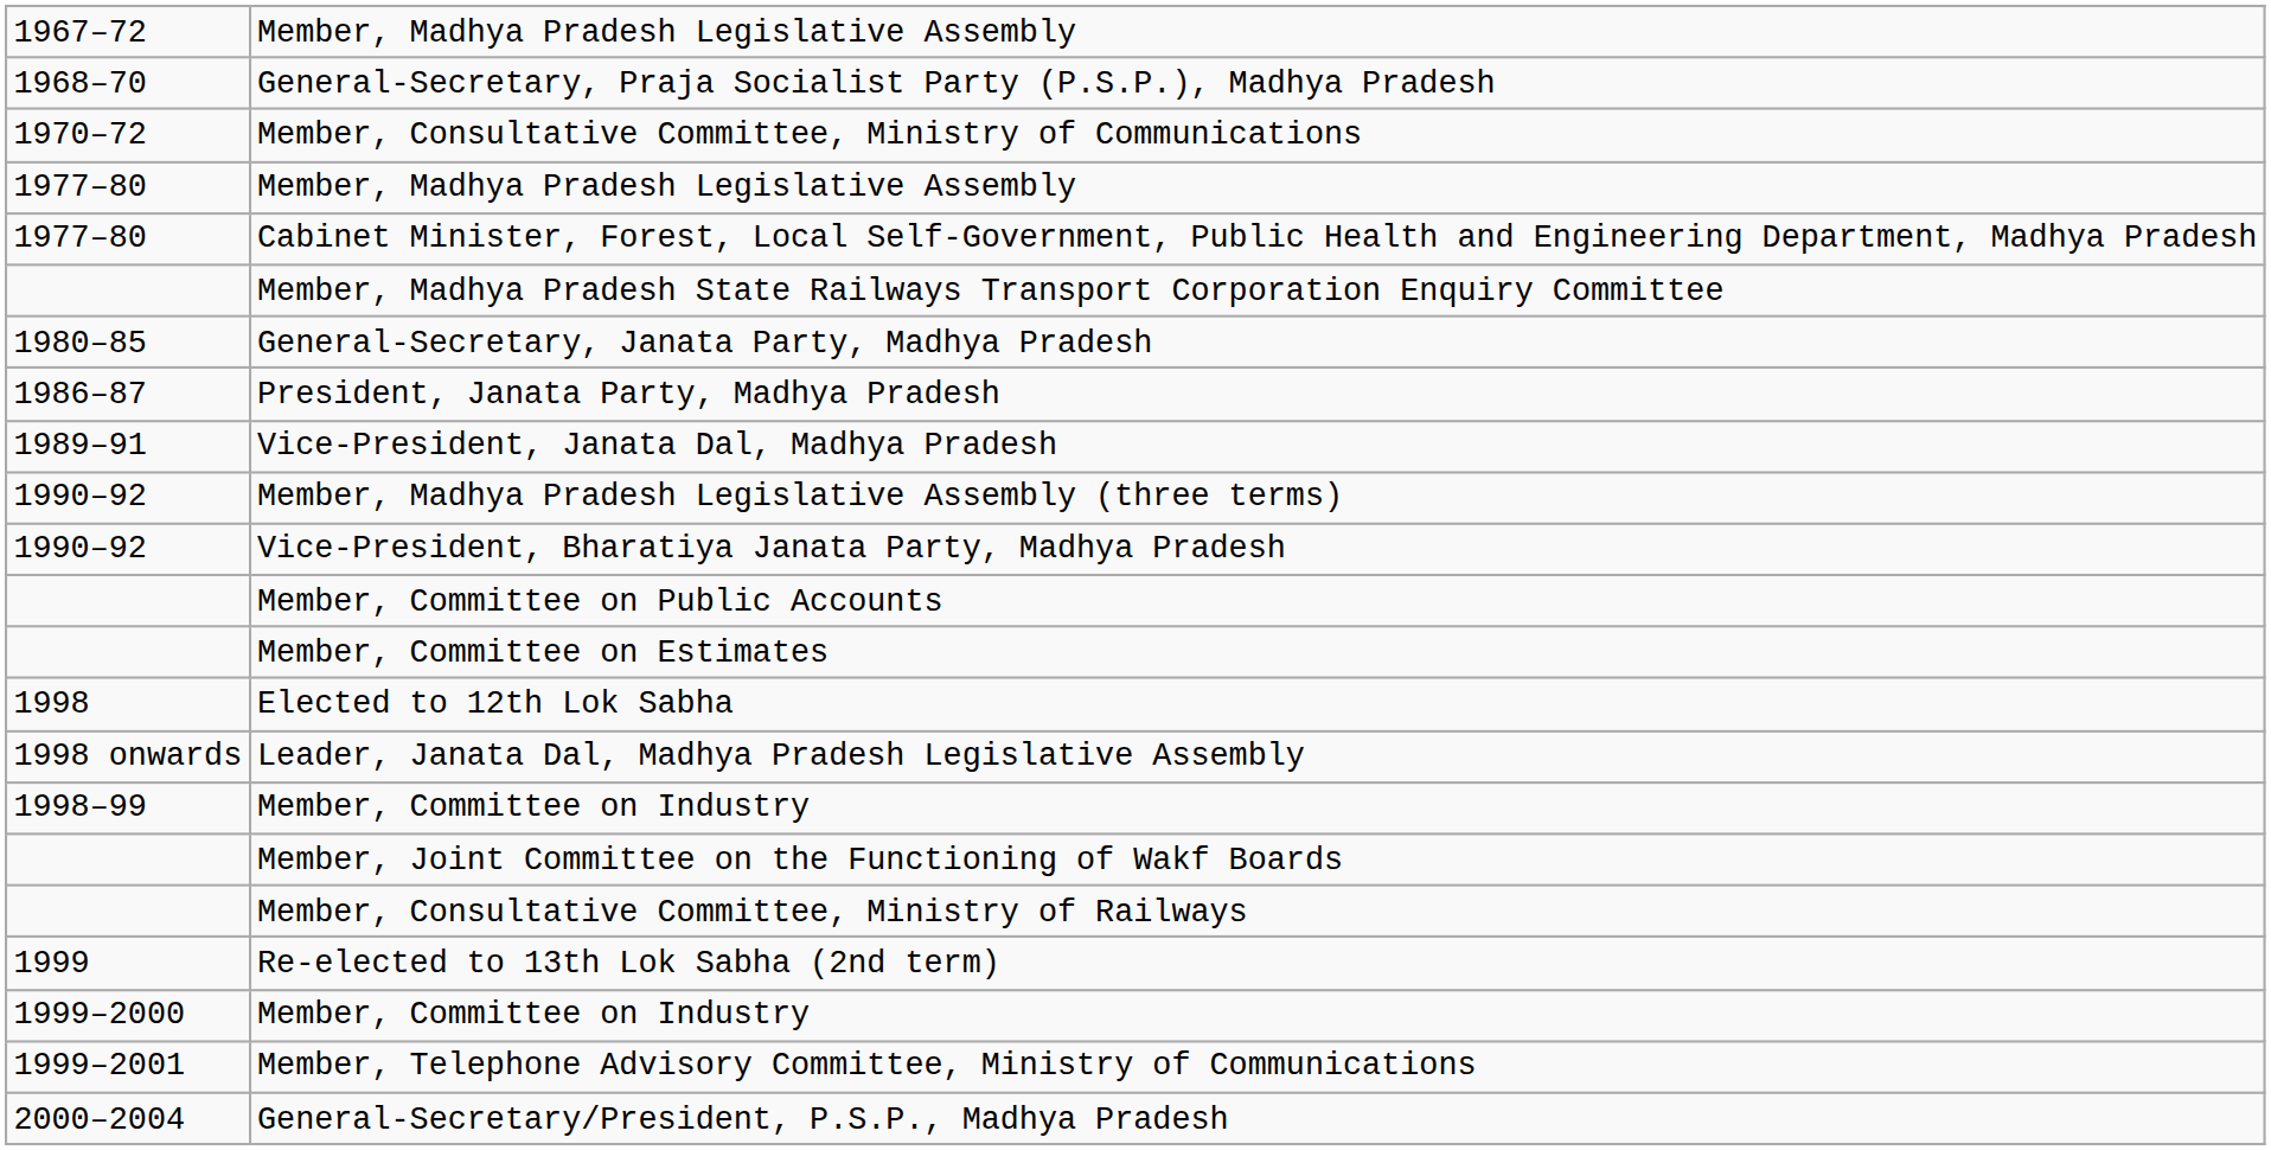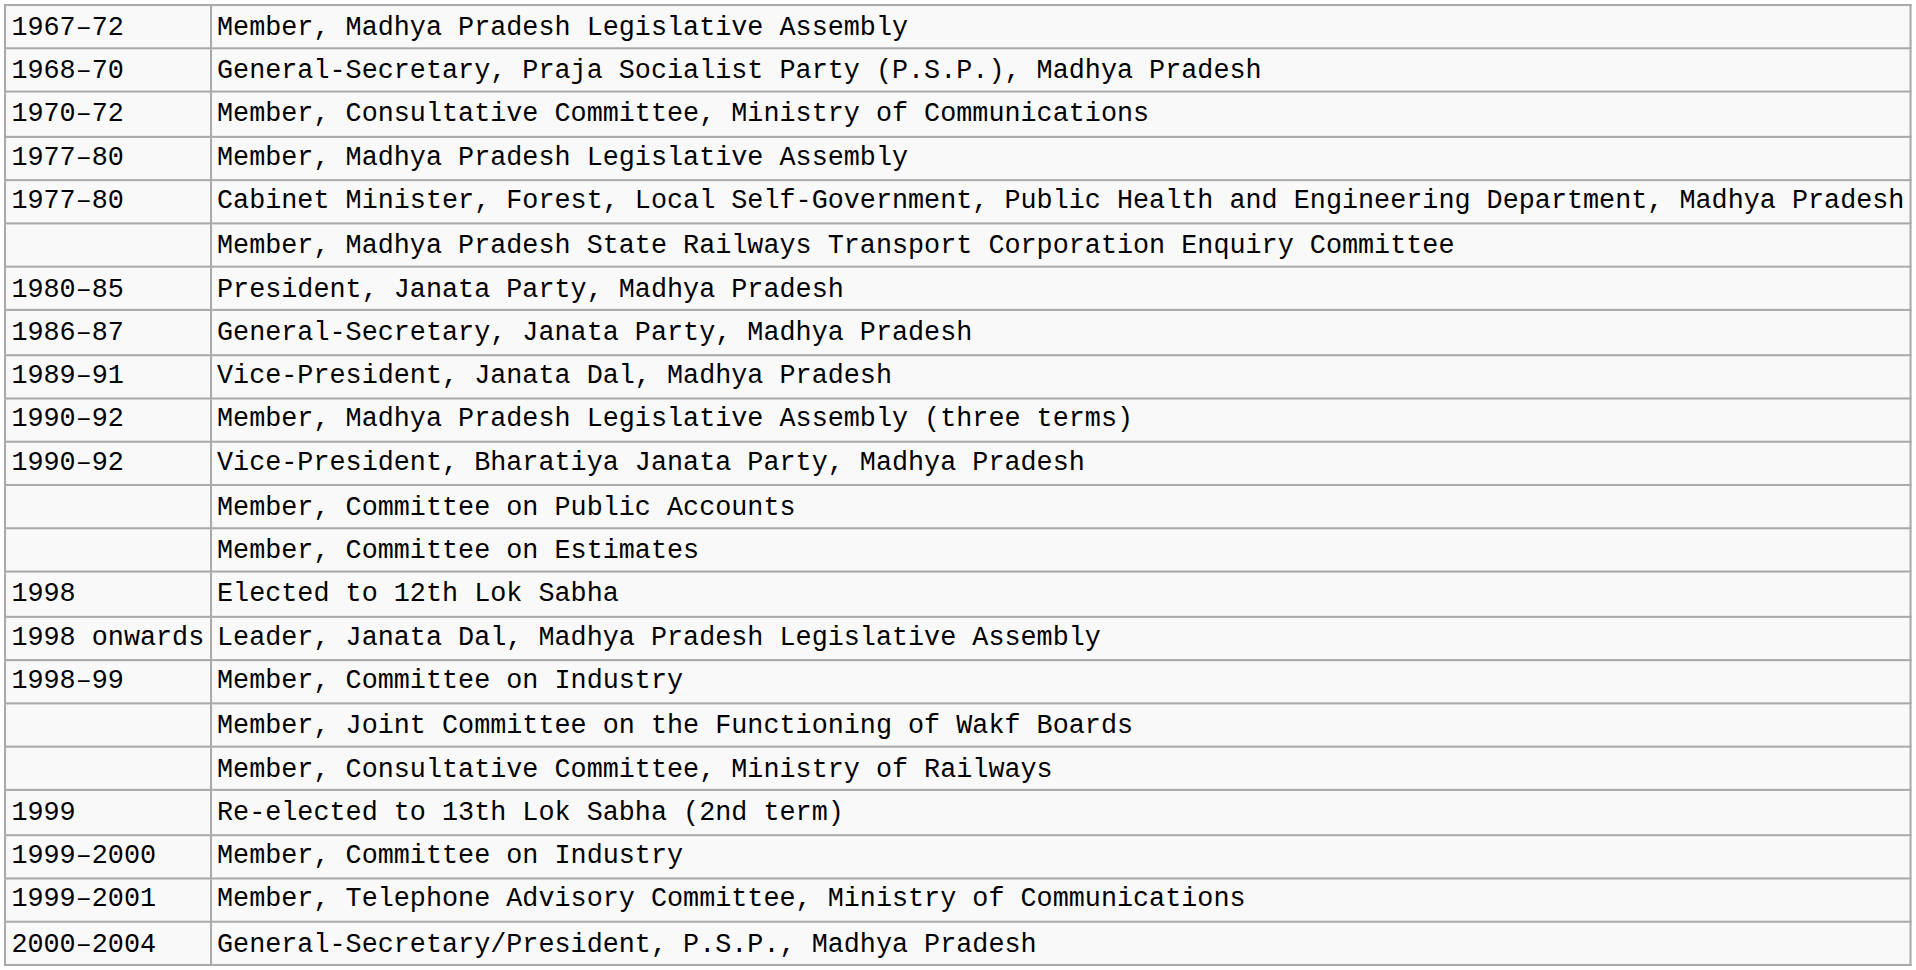row 7 | column 2: General-Secretary, Janata Party, Madhya Pradesh -> President, Janata Party, Madhya Pradesh
row 8 | column 2: President, Janata Party, Madhya Pradesh -> General-Secretary, Janata Party, Madhya Pradesh
